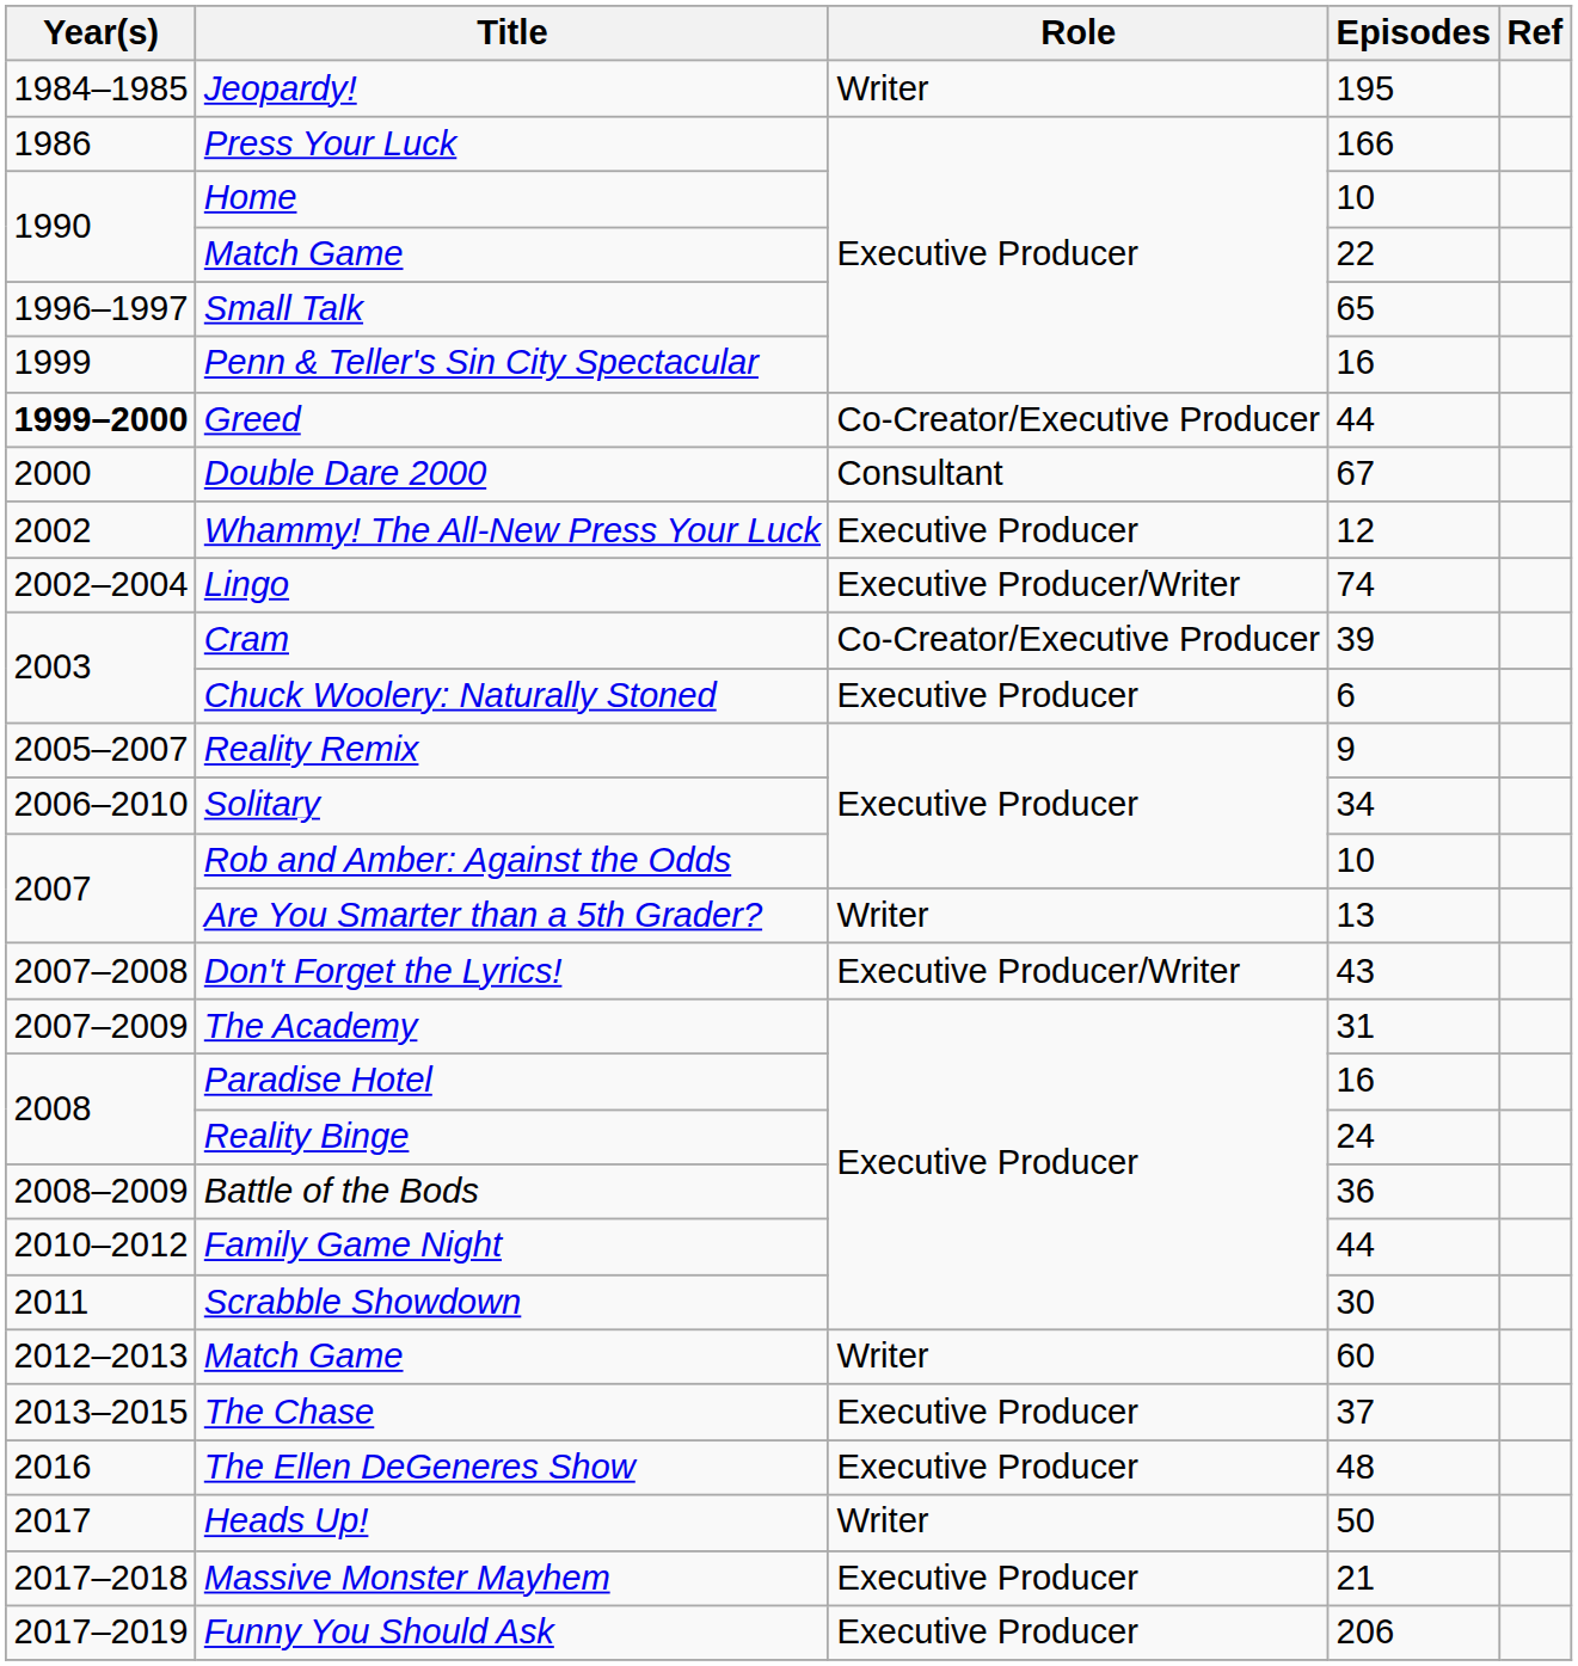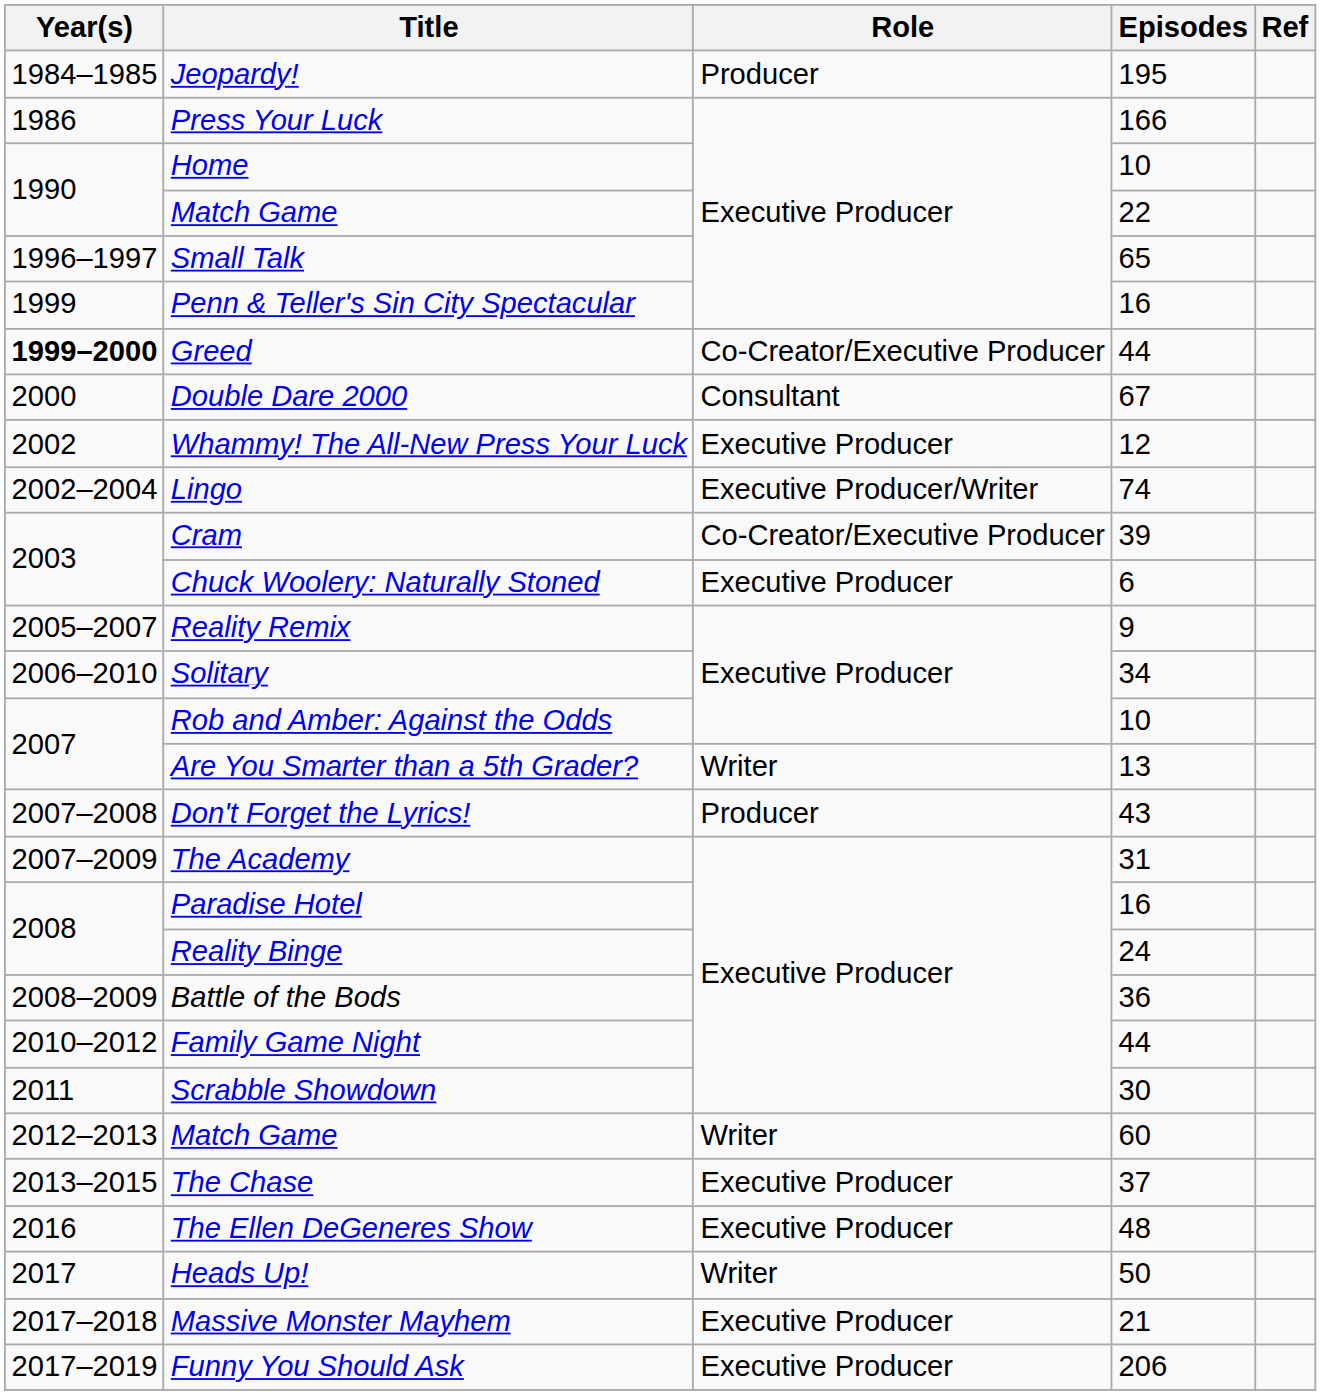Jeopardy! | Role: Writer -> Producer
Don't Forget the Lyrics! | Role: Executive Producer/Writer -> Producer
